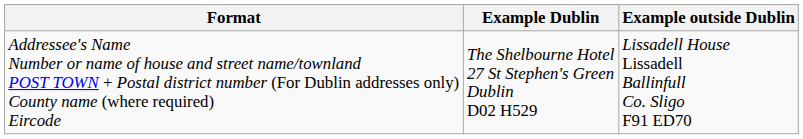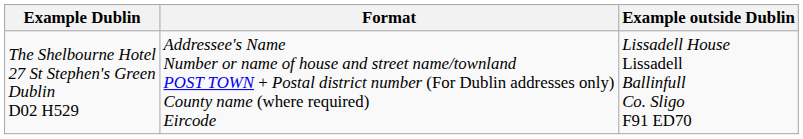columns swapped: Format <-> Example Dublin
